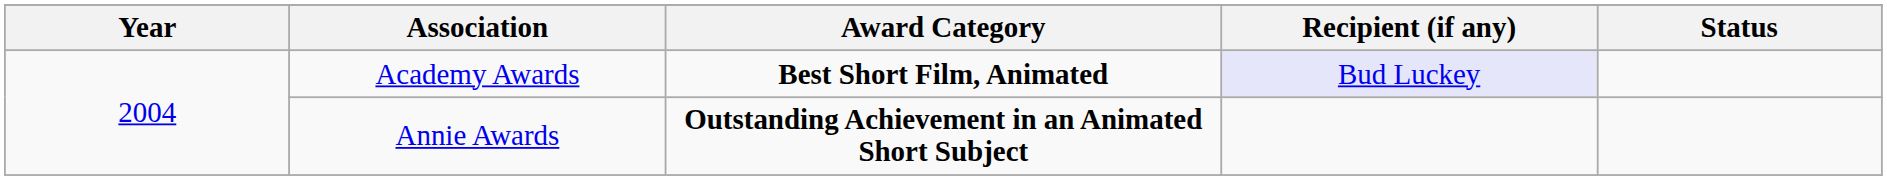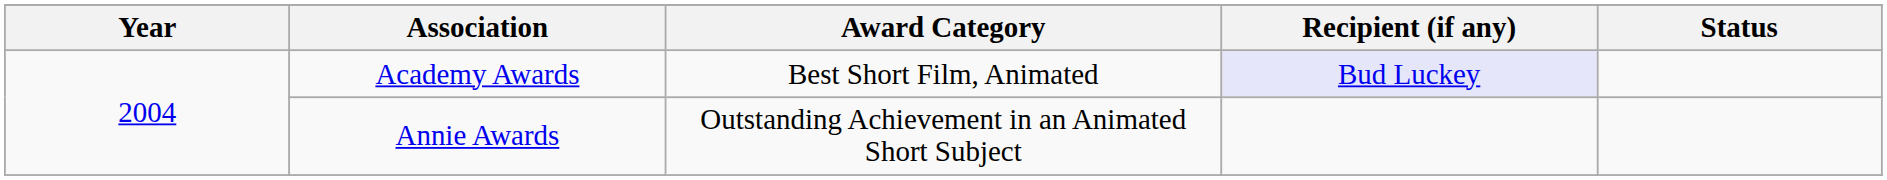Academy Awards | Award Category: bold -> normal
Annie Awards | Award Category: bold -> normal
